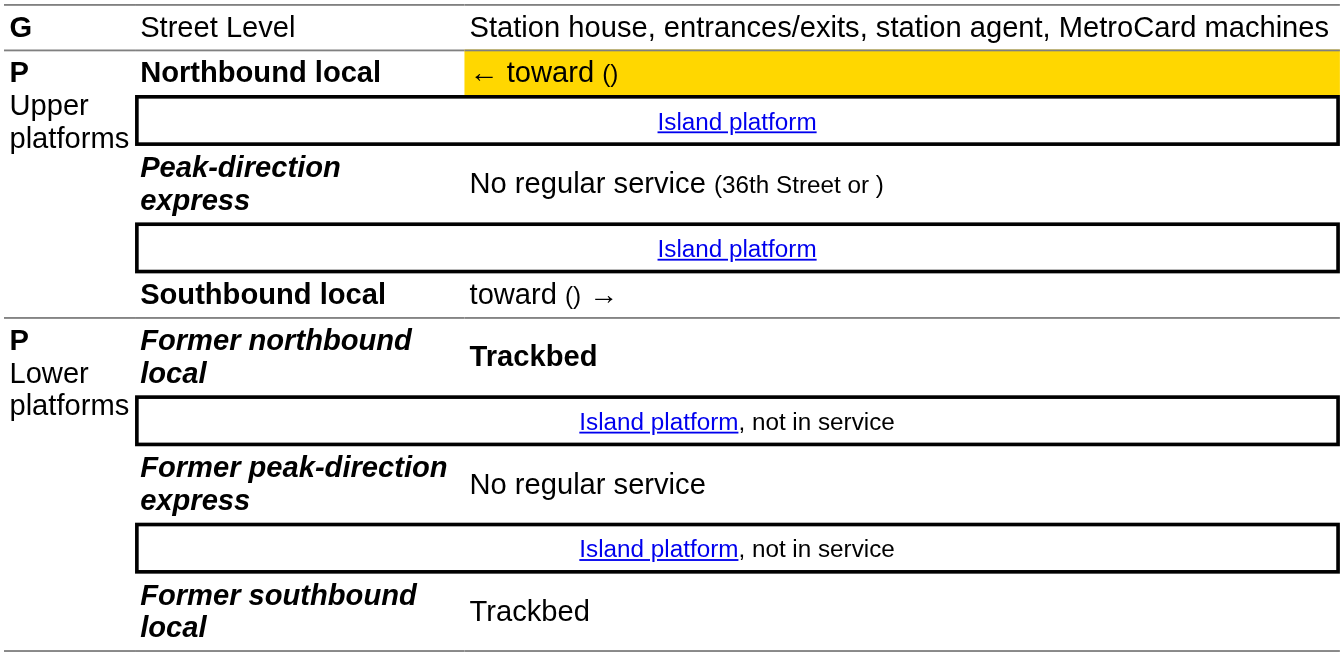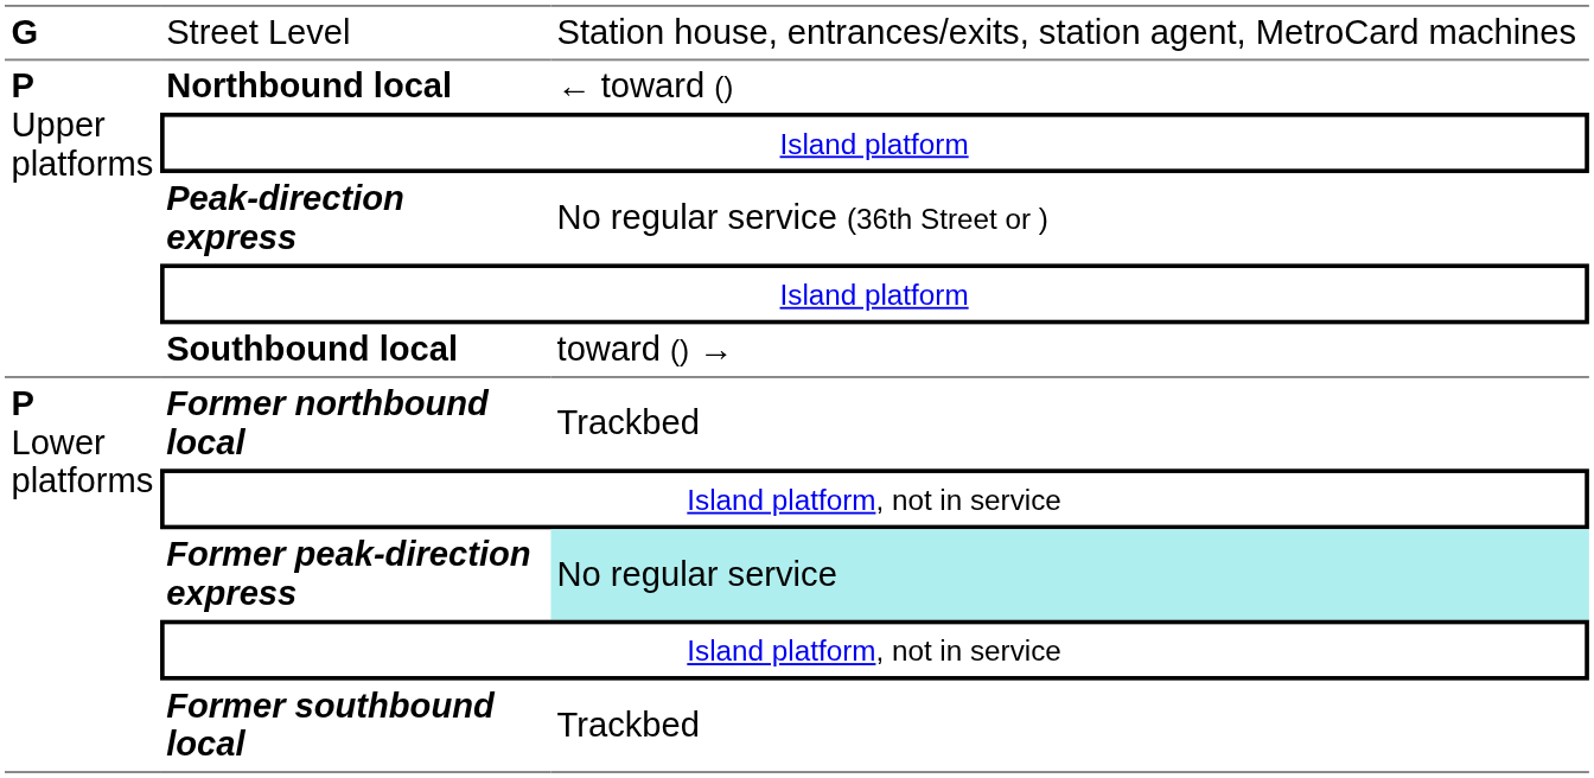Northbound local | column 3: gold background -> no background
Former northbound local | column 3: bold -> normal
Former peak-direction express | column 3: no background -> paleturquoise background
